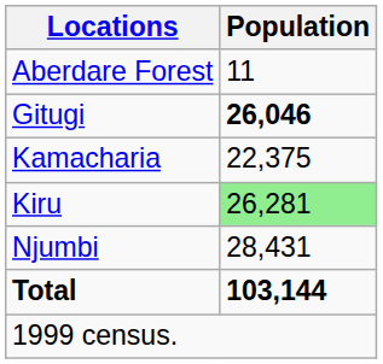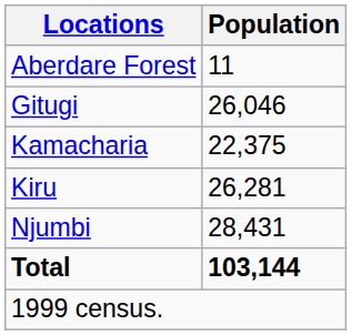Gitugi | Population: bold -> normal
Kiru | Population: lightgreen background -> no background
